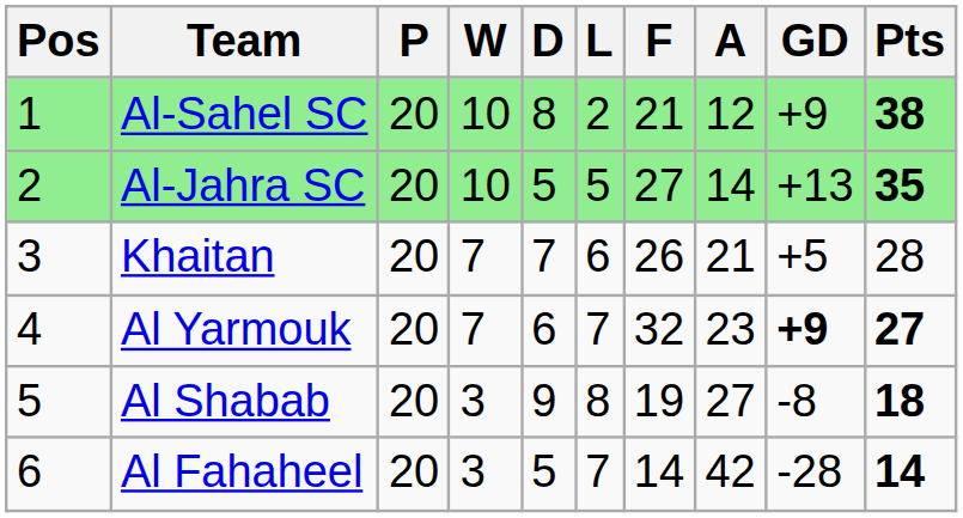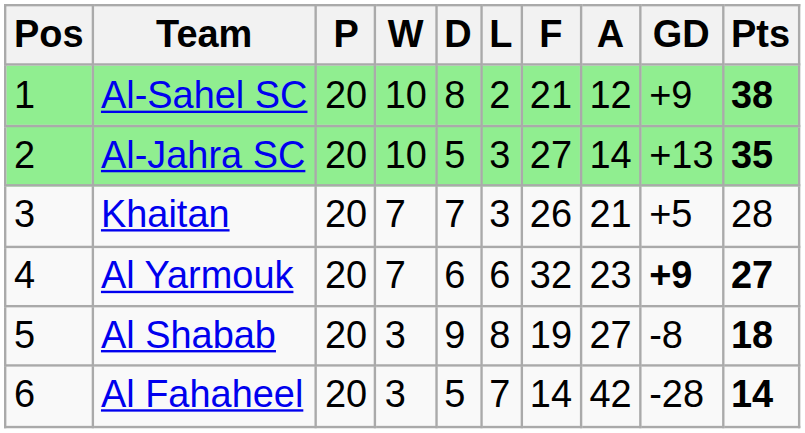Al-Jahra SC | L: 5 -> 3
Khaitan | L: 6 -> 3
Al Yarmouk | L: 7 -> 6
